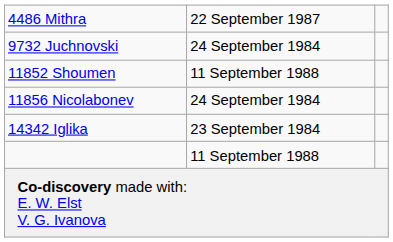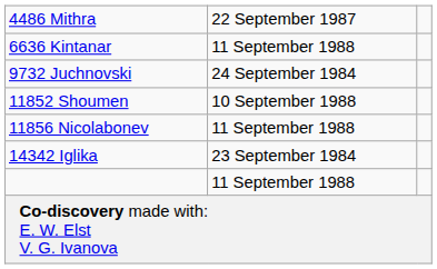+ row: 6636 Kintanar | 11 September 1988
11852 Shoumen | column 2: 11 September 1988 -> 10 September 1988
11856 Nicolabonev | column 2: 24 September 1984 -> 11 September 1988
